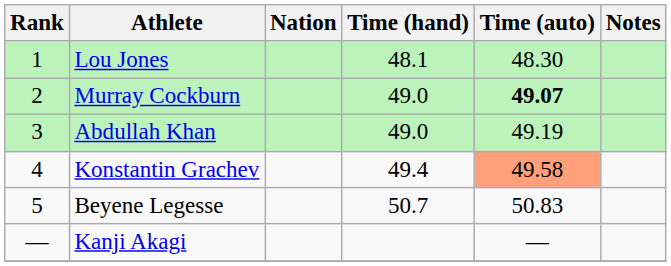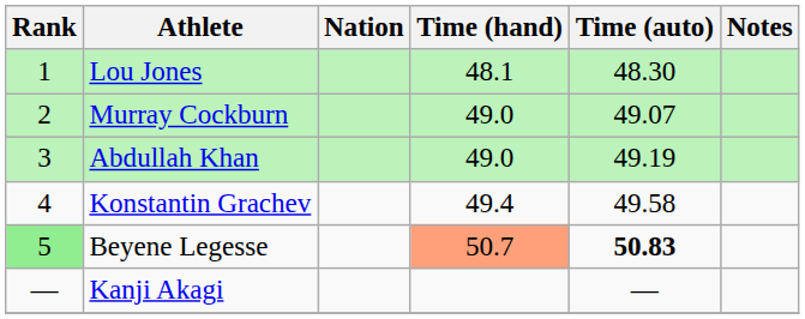Murray Cockburn | Time (auto): bold -> normal
Konstantin Grachev | Time (auto): lightsalmon background -> no background
Beyene Legesse | Rank: no background -> lightgreen background
Beyene Legesse | Time (hand): no background -> lightsalmon background
Beyene Legesse | Time (auto): normal -> bold
